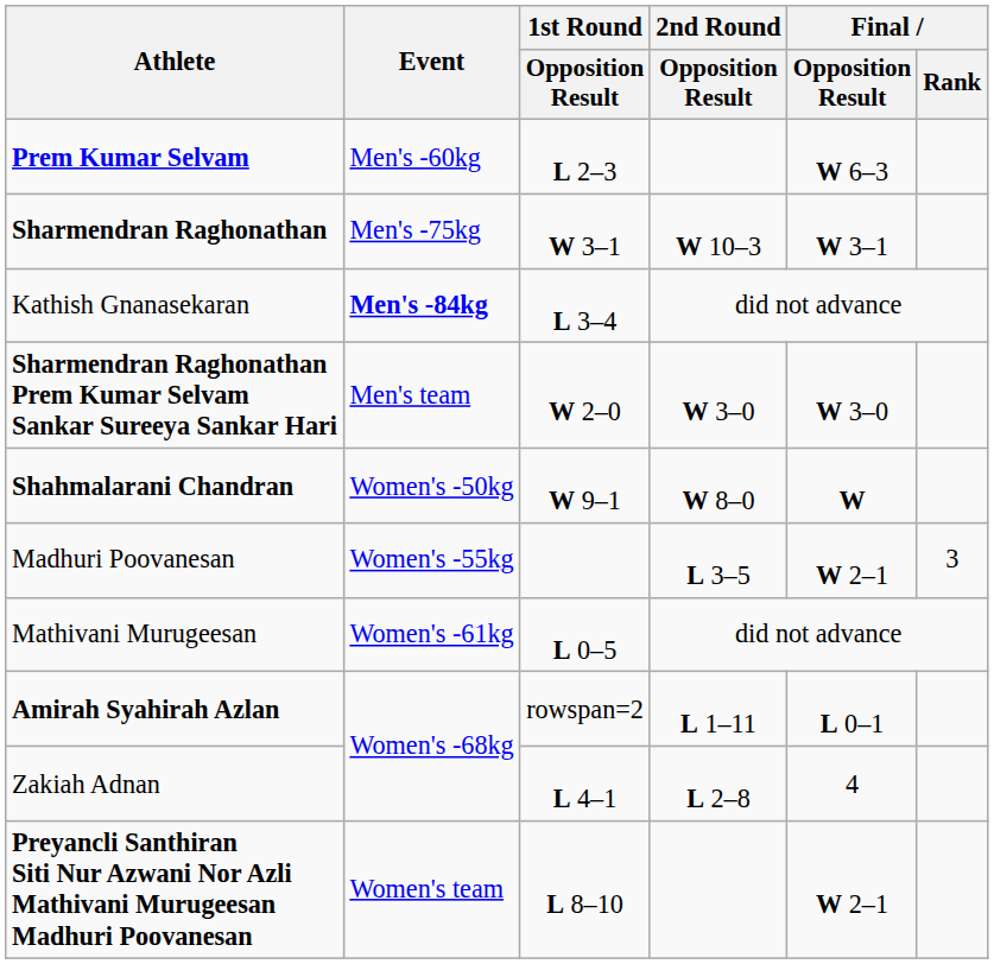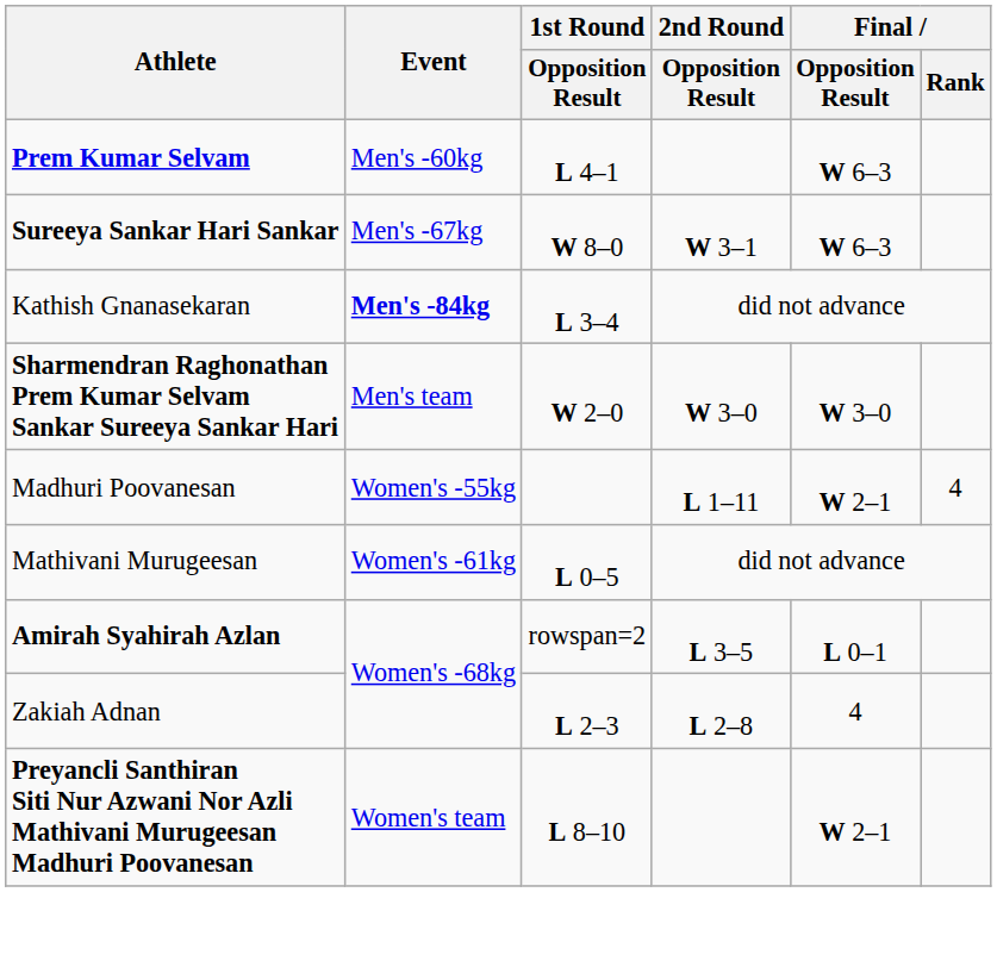Prem Kumar Selvam | 1st Round / Opposition Result: L 2–3 -> L 4–1
+ row: Sureeya Sankar Hari Sankar | Men's -67kg | W 8–0 | W 3–1 | W 6–3
- row: Sharmendran Raghonathan | Men's -75kg | W 3–1 | W 10–3 | W 3–1
- row: Shahmalarani Chandran | Women's -50kg | W 9–1 | W 8–0 | W
Madhuri Poovanesan | 2nd Round / Opposition Result: L 3–5 -> L 1–11
Madhuri Poovanesan | Final / Rank: 3 -> 4
Amirah Syahirah Azlan | 2nd Round / Opposition Result: L 1–11 -> L 3–5
Zakiah Adnan | 1st Round / Opposition Result: L 4–1 -> L 2–3
